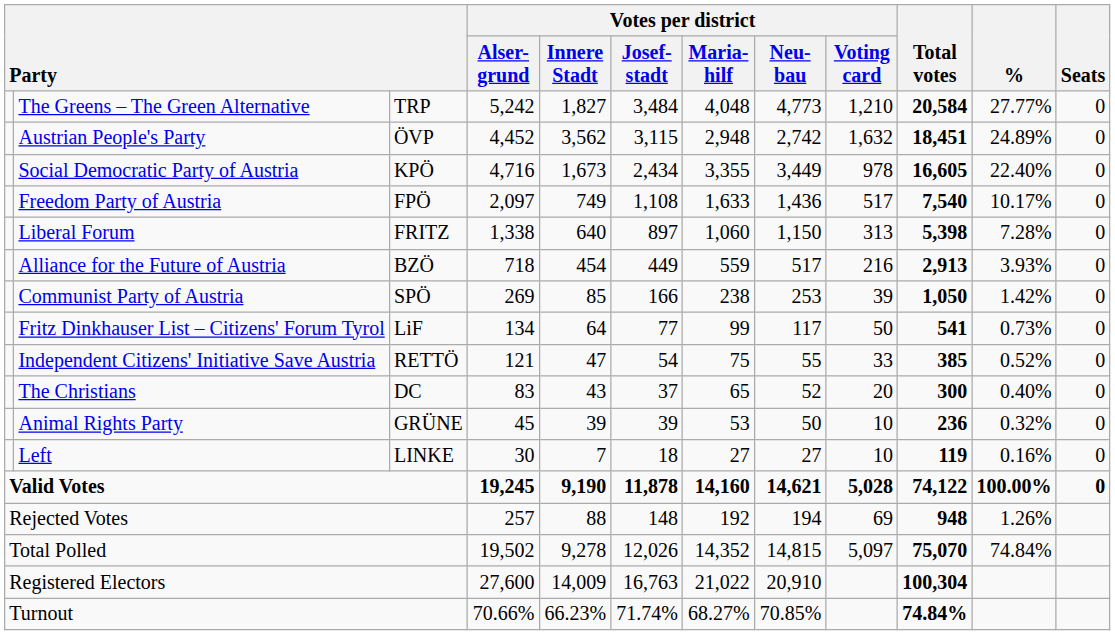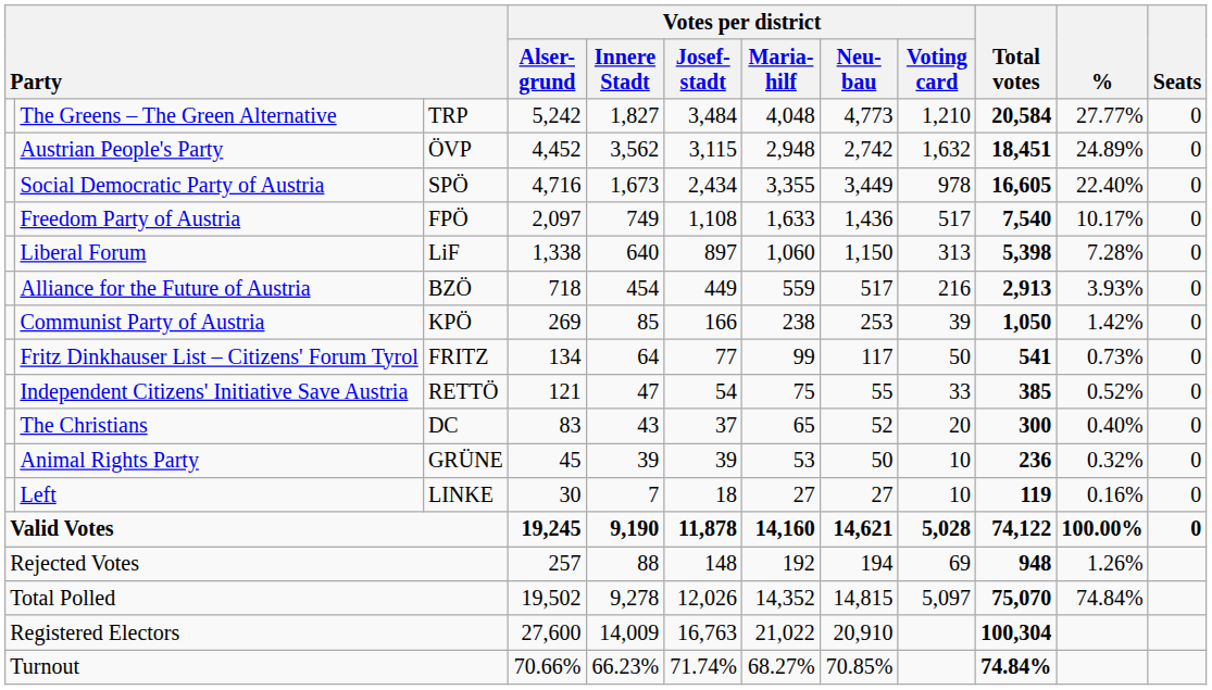Social Democratic Party of Austria | column 3: KPÖ -> SPÖ
Liberal Forum | column 3: FRITZ -> LiF
Communist Party of Austria | column 3: SPÖ -> KPÖ
Fritz Dinkhauser List – Citizens' Forum Tyrol | column 3: LiF -> FRITZ
